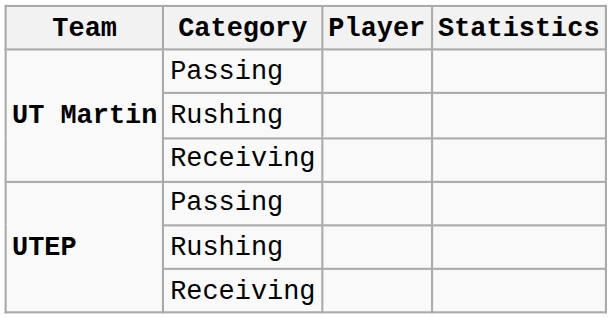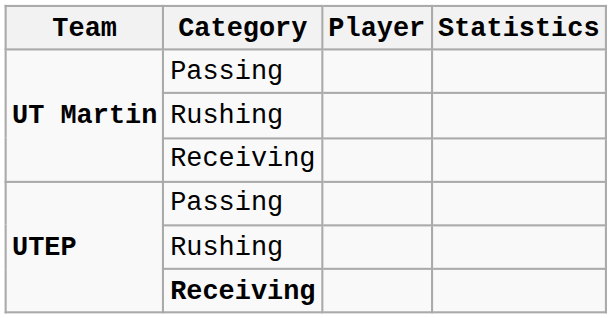UTEP / Receiving | Category: normal -> bold
